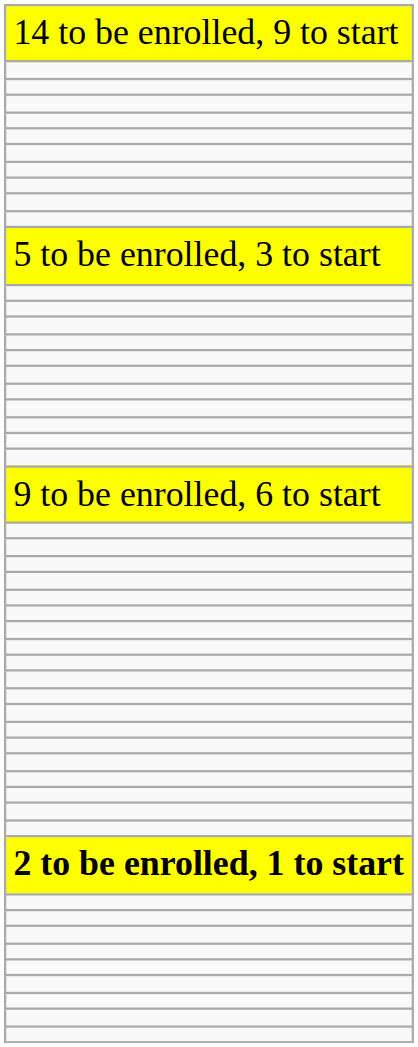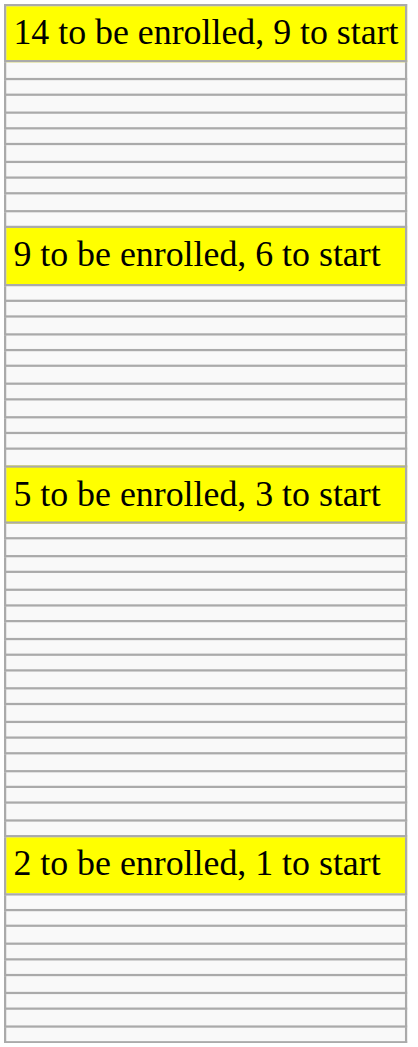row 12 | column 1: 5 to be enrolled, 3 to start -> 9 to be enrolled, 6 to start
row 24 | column 1: 9 to be enrolled, 6 to start -> 5 to be enrolled, 3 to start
row 44 | column 1: bold -> normal
